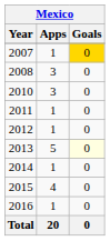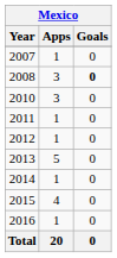2007 | Goals: gold background -> no background
2008 | Goals: normal -> bold
2013 | Goals: lightyellow background -> no background
